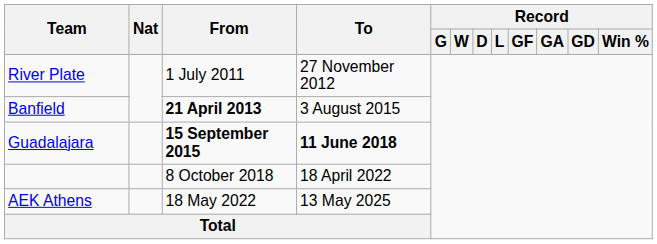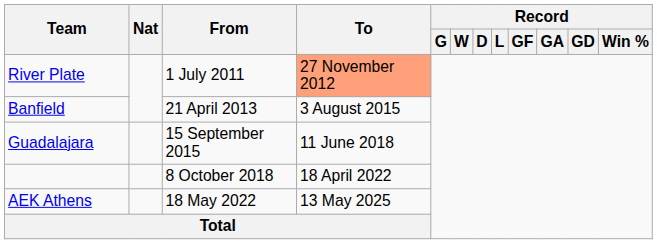River Plate | To: no background -> lightsalmon background
Banfield | From: bold -> normal
Guadalajara | From: bold -> normal
Guadalajara | To: bold -> normal
